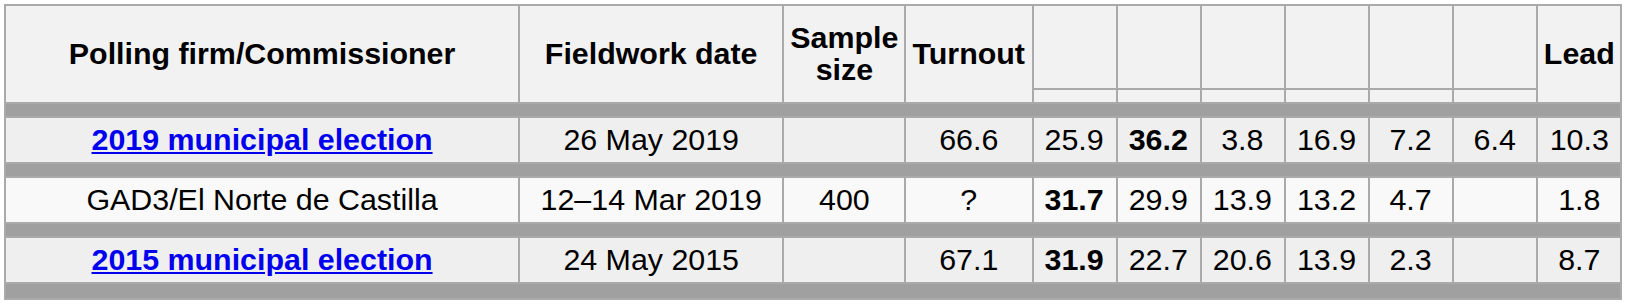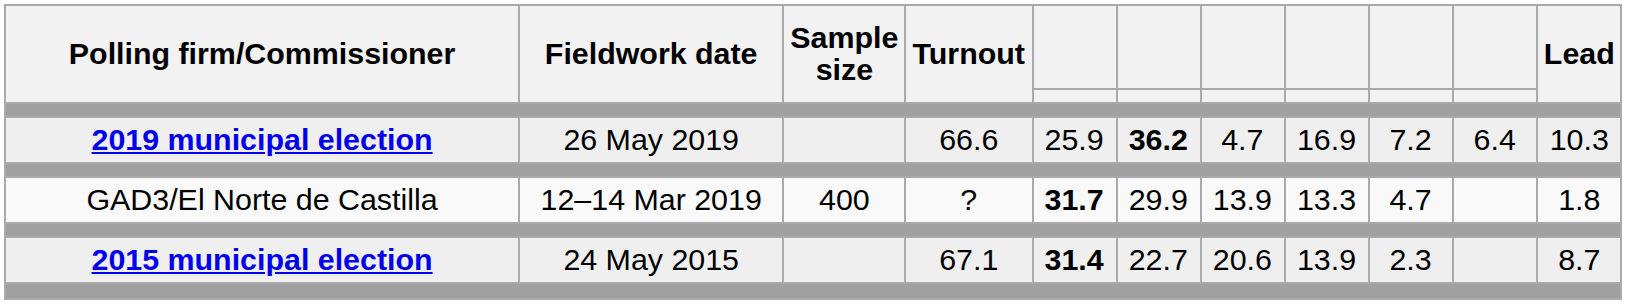2019 municipal election | column 7: 3.8 -> 4.7
GAD3/El Norte de Castilla | column 8: 13.2 -> 13.3
2015 municipal election | column 5: 31.9 -> 31.4
